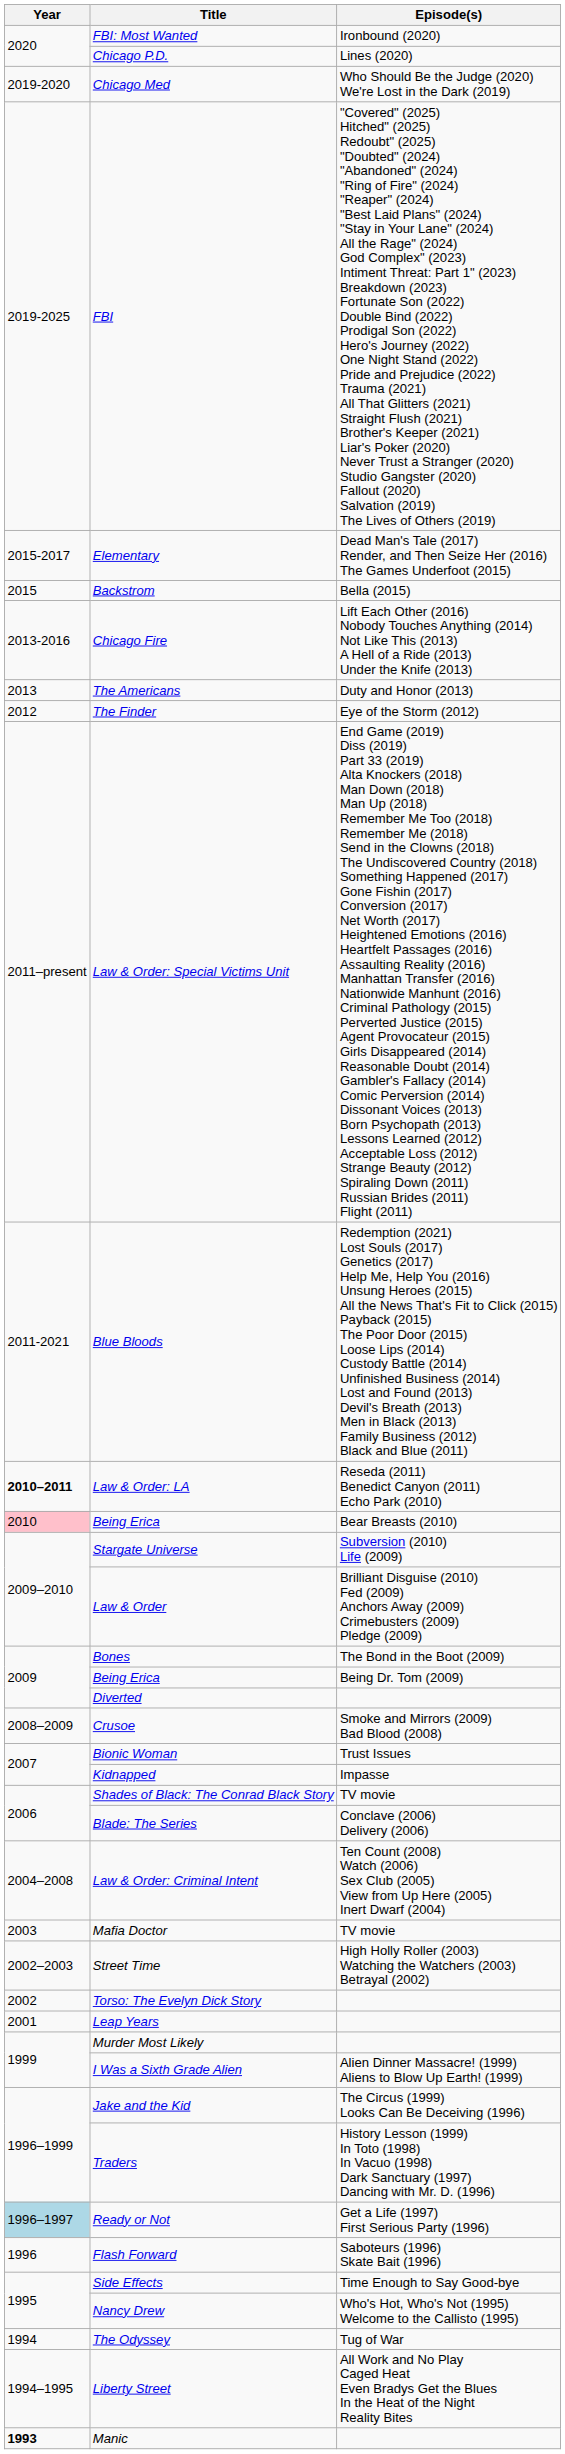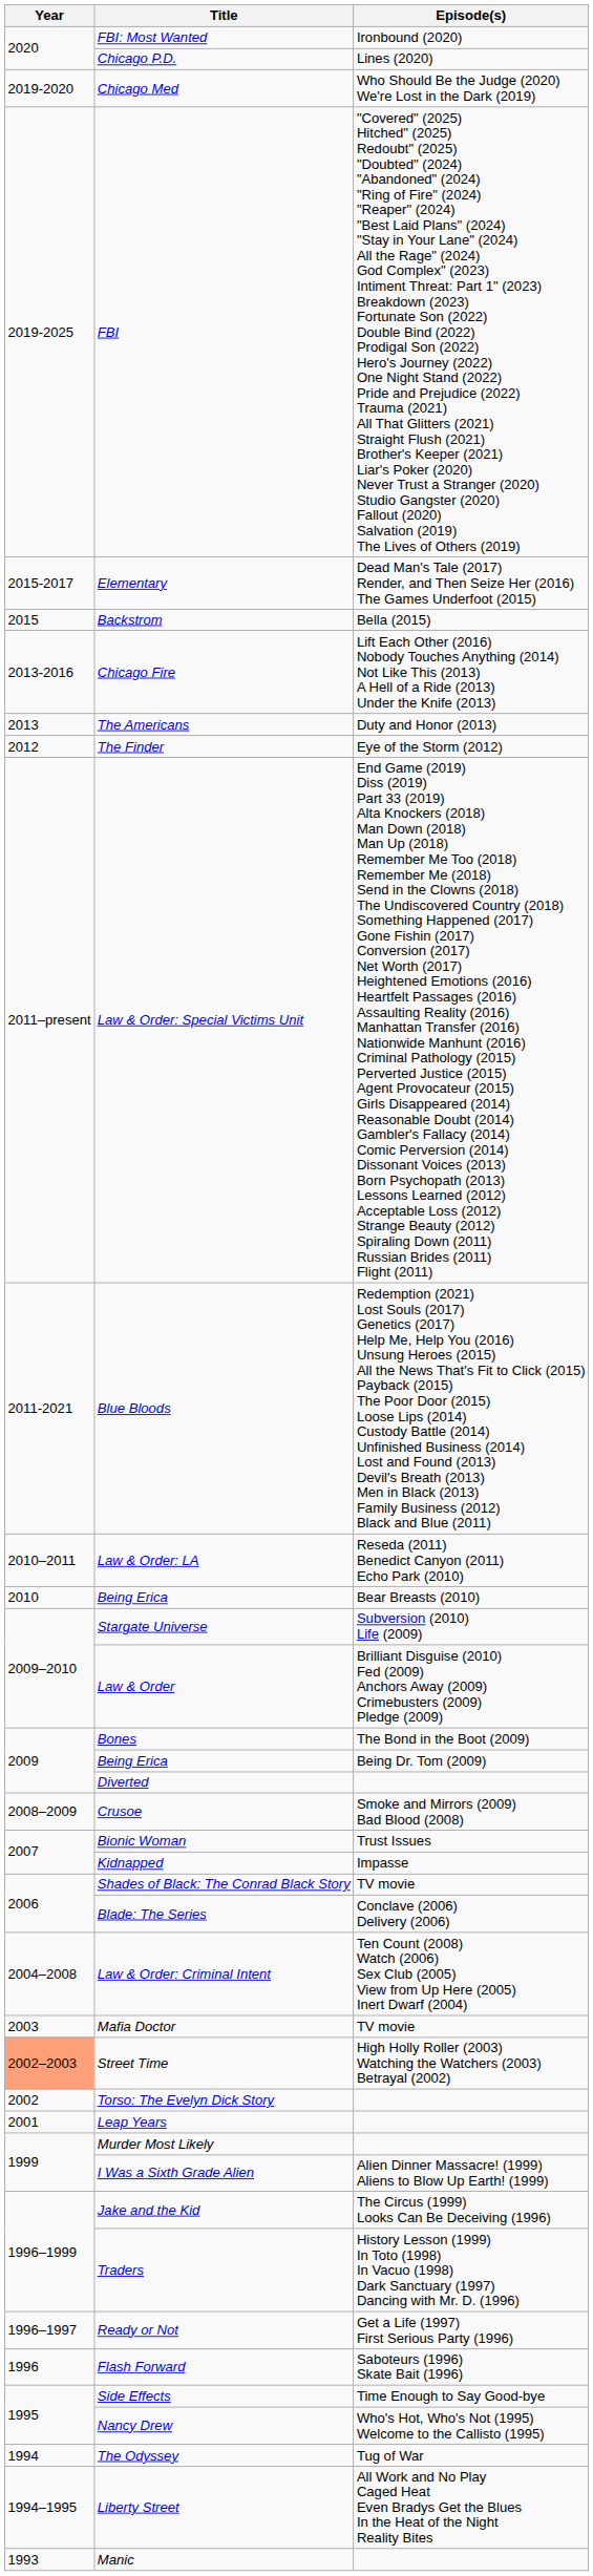Law & Order: LA | Year: bold -> normal
Being Erica / Bear Breasts (2010) | Year: pink background -> no background
Street Time | Year: no background -> lightsalmon background
Ready or Not | Year: lightblue background -> no background
Manic | Year: bold -> normal
